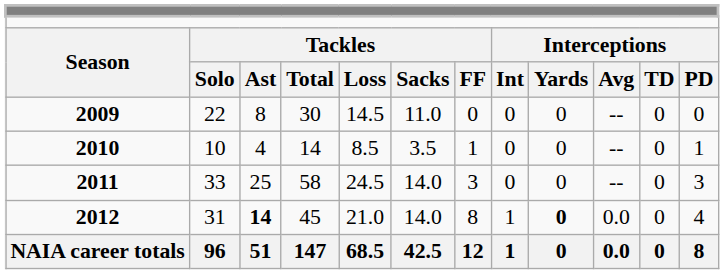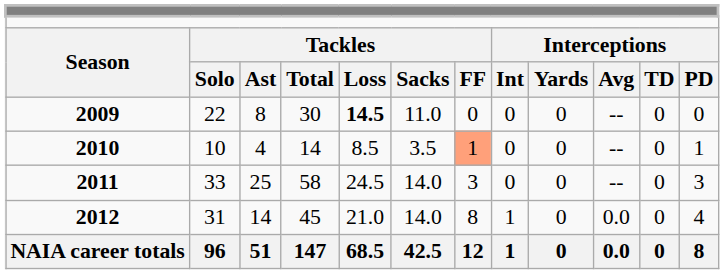2009 | column 5: normal -> bold
2010 | column 7: no background -> lightsalmon background
2012 | column 3: bold -> normal
2012 | column 9: bold -> normal
